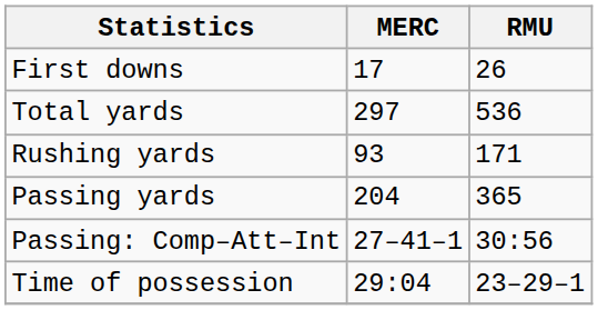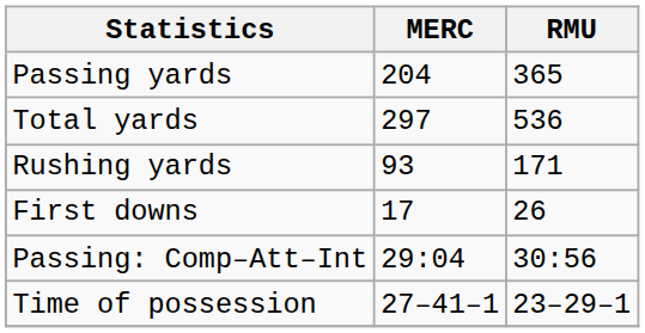rows swapped: First downs <-> Passing yards
Passing: Comp–Att–Int | MERC: 27–41–1 -> 29:04
Time of possession | MERC: 29:04 -> 27–41–1
